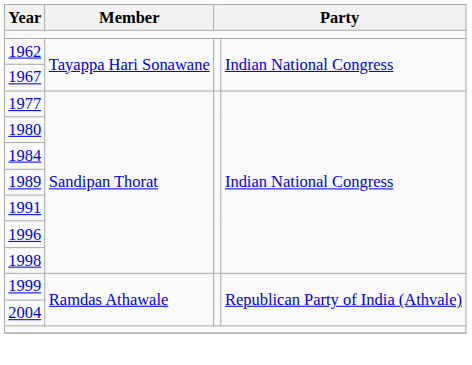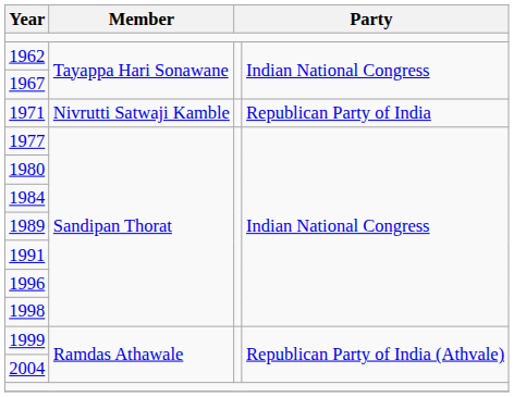+ row: 1971 | Nivrutti Satwaji Kamble | Republican Party of India
